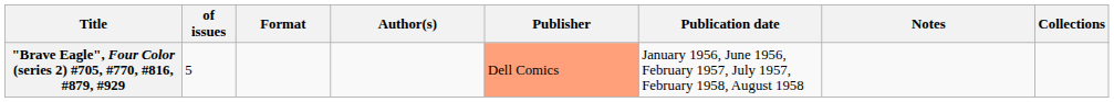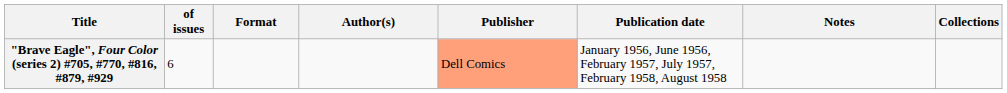row 2 | of issues: 5 -> 6
